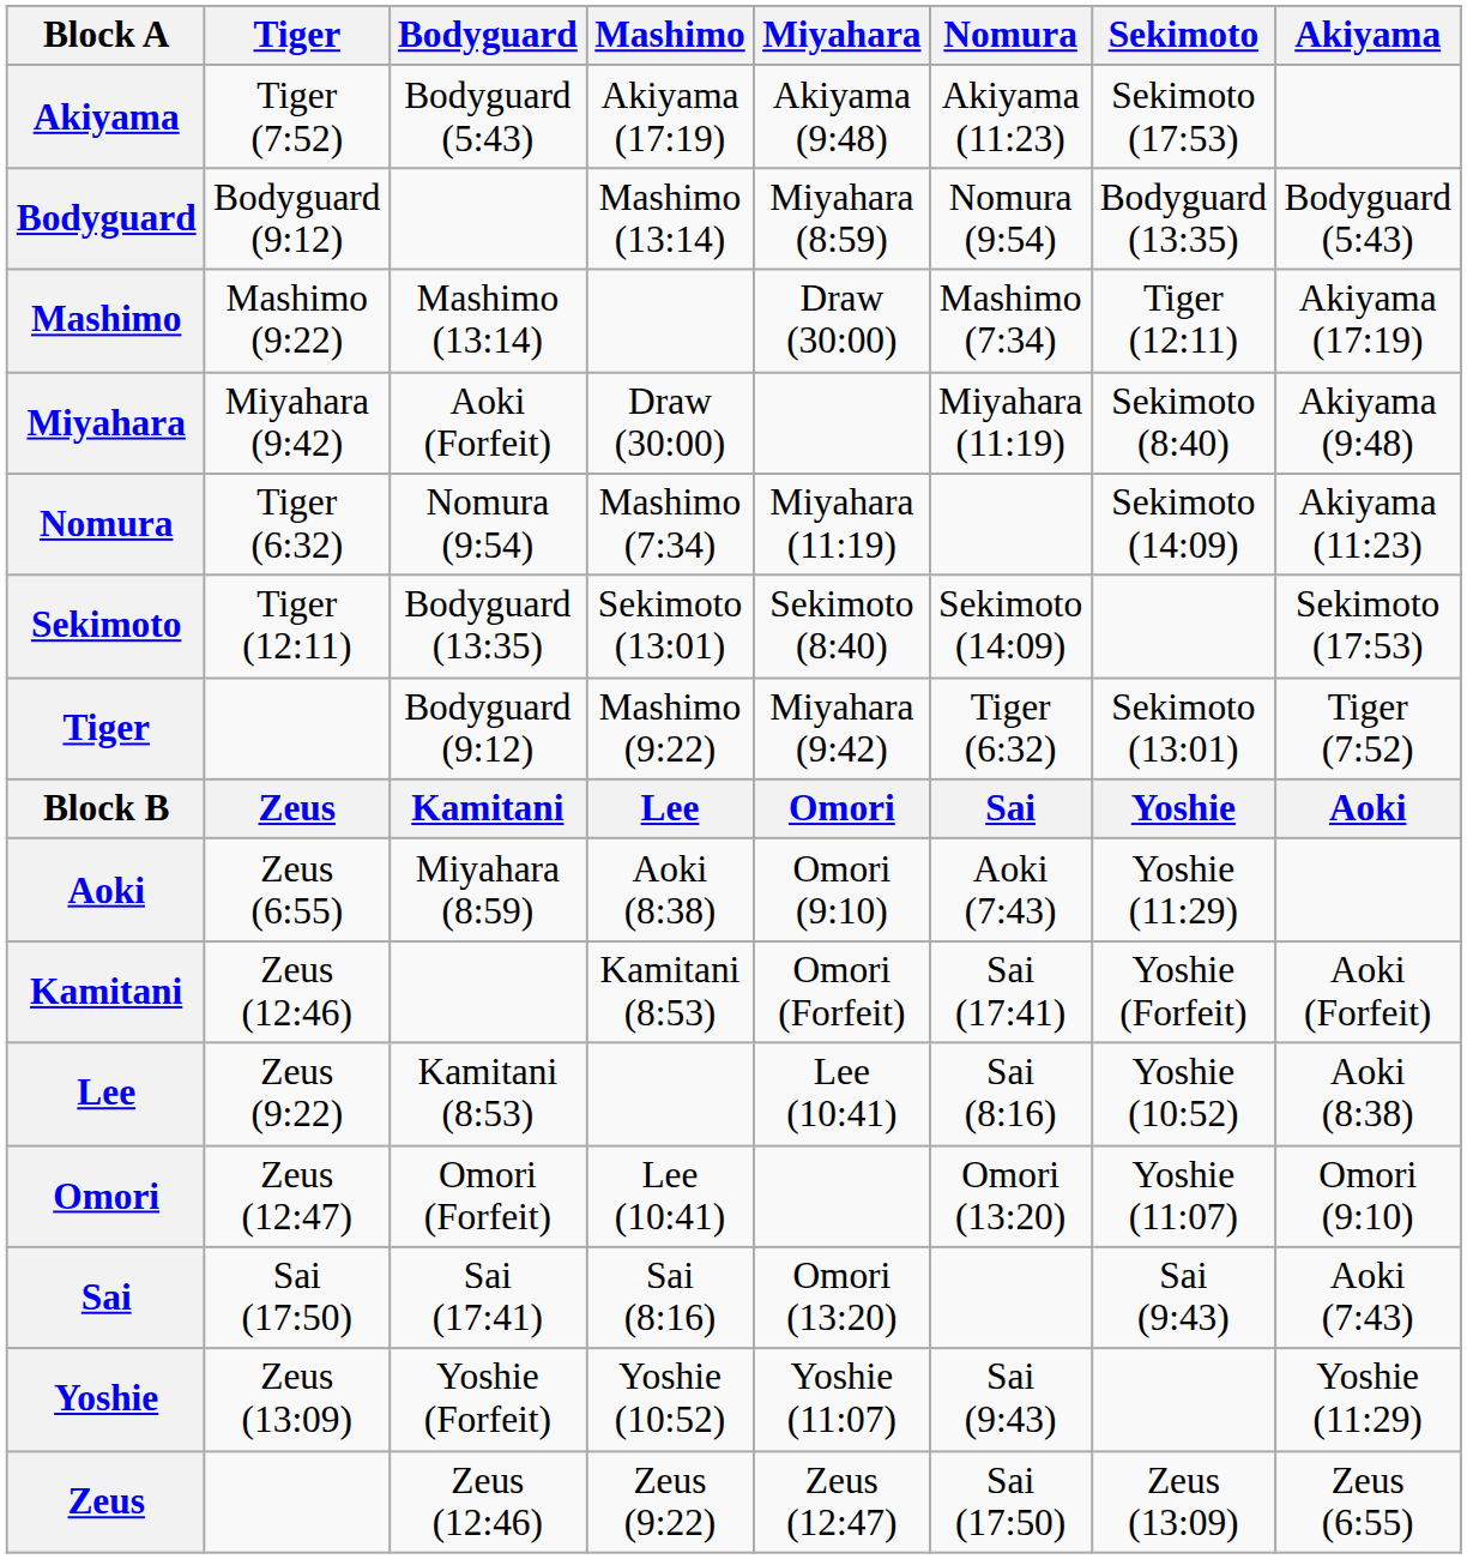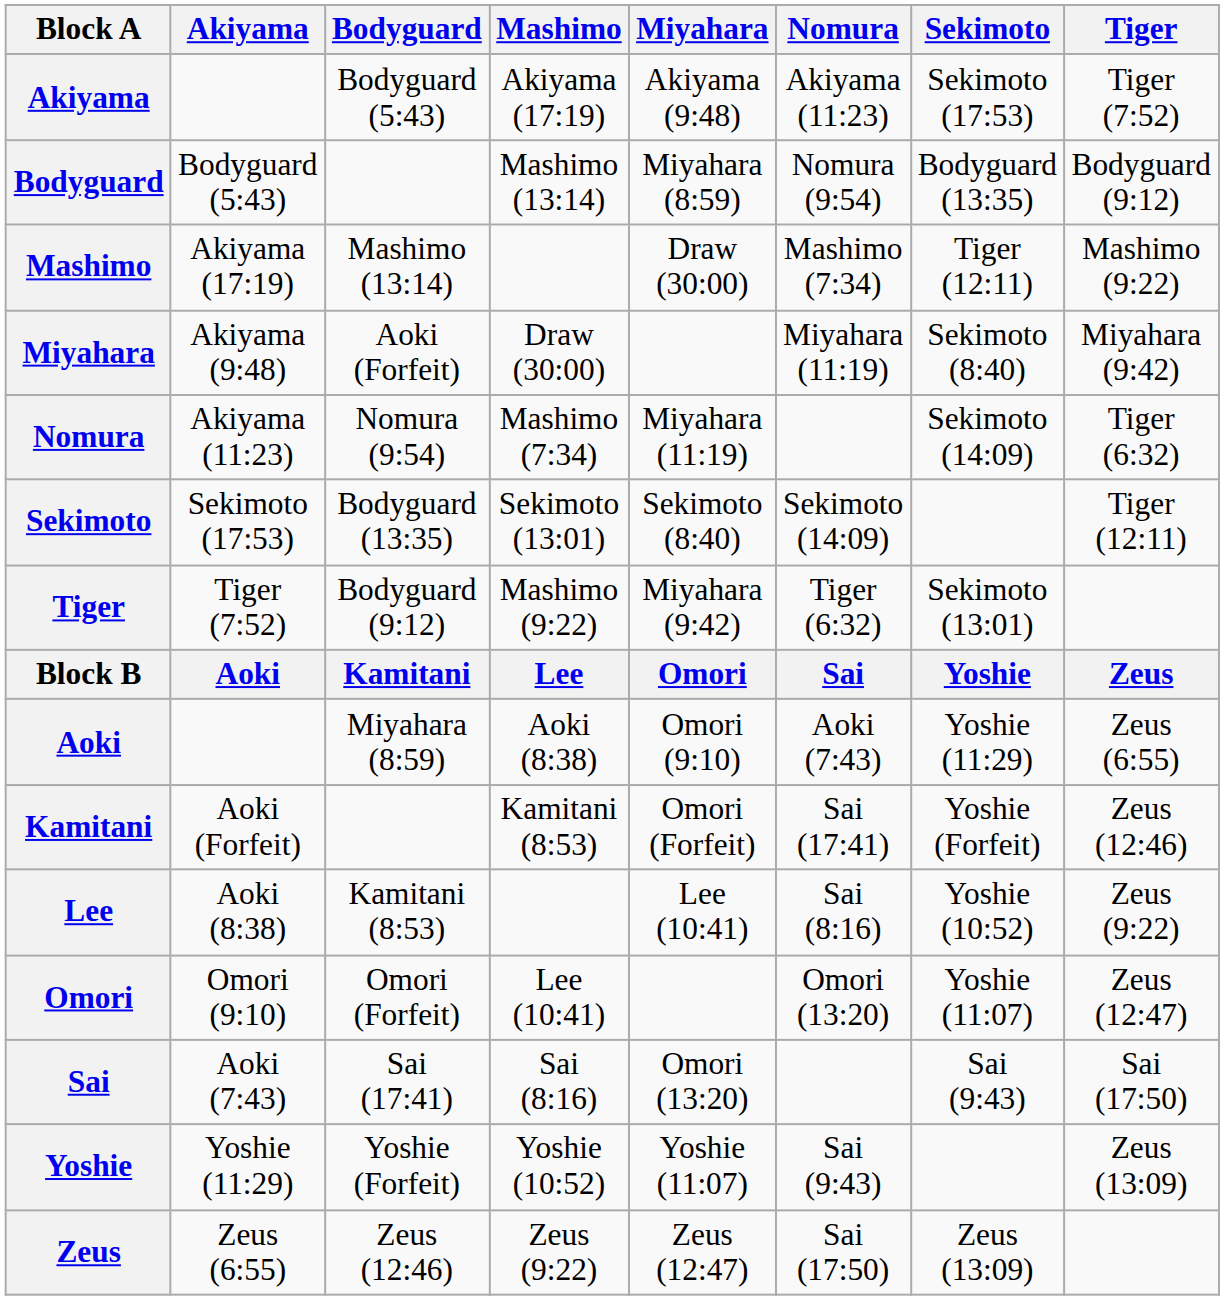columns swapped: Akiyama <-> Tiger
